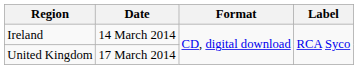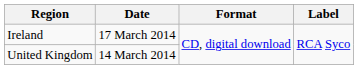Ireland | Date: 14 March 2014 -> 17 March 2014
United Kingdom | Date: 17 March 2014 -> 14 March 2014
